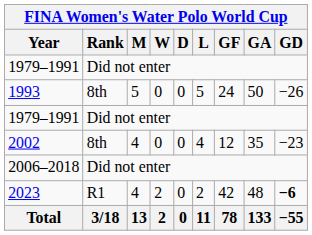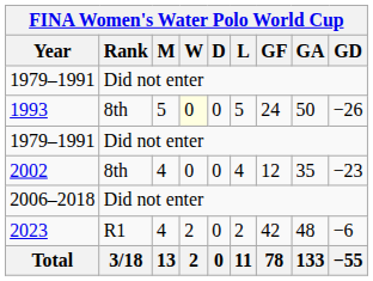1993 | W: no background -> lightyellow background
2023 | GD: bold -> normal
